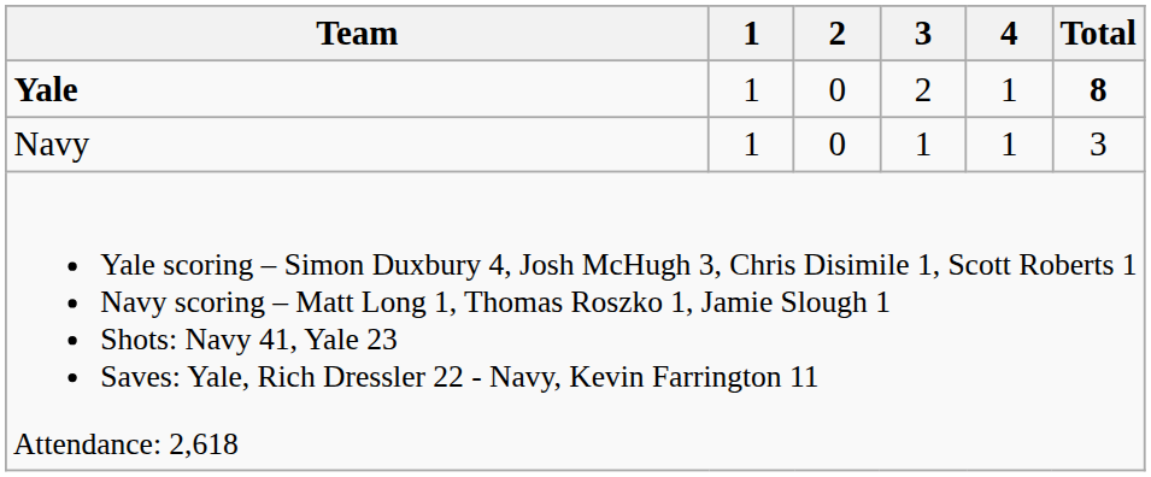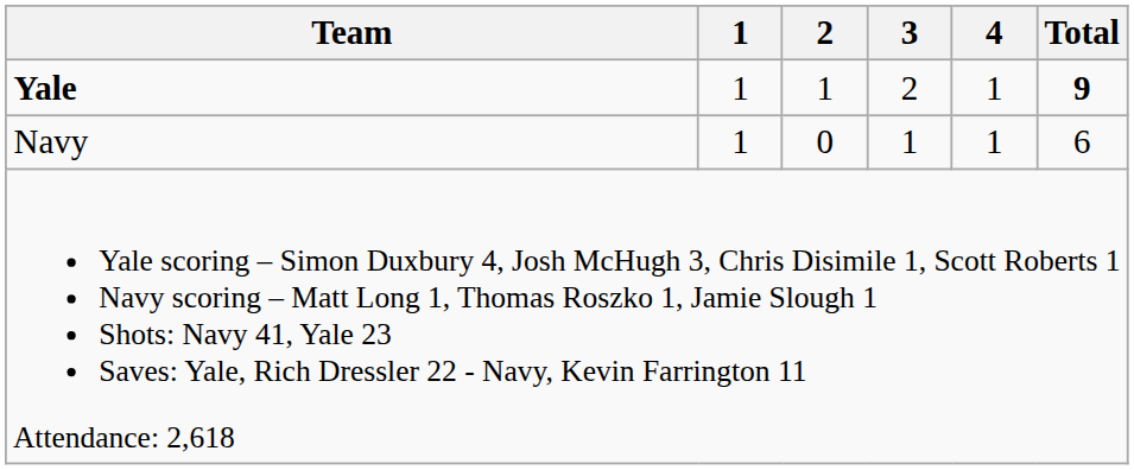Yale | 2: 0 -> 1
Yale | Total: 8 -> 9
Navy | Total: 3 -> 6
